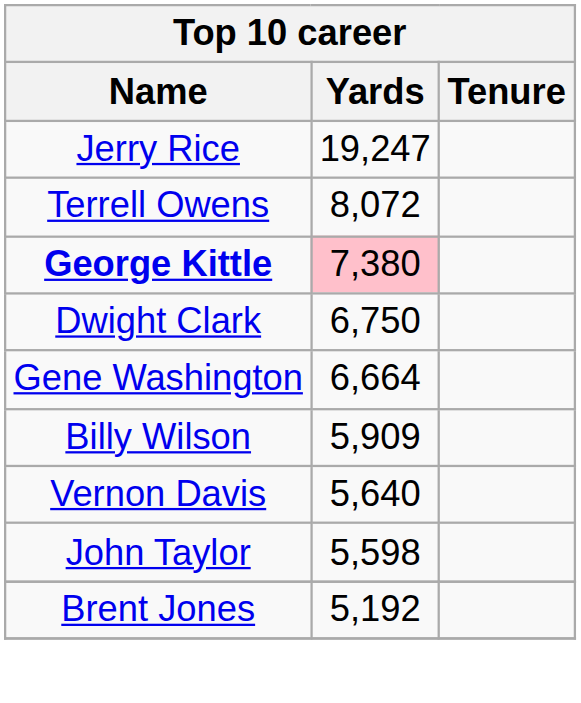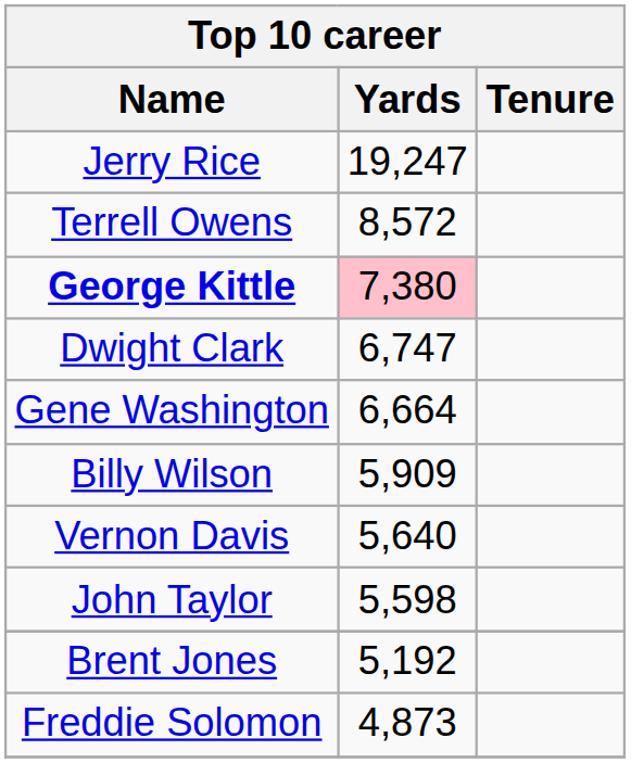Terrell Owens | Yards: 8,072 -> 8,572
Dwight Clark | Yards: 6,750 -> 6,747
+ row: Freddie Solomon | 4,873
